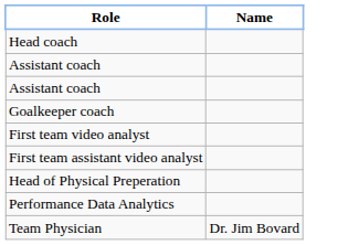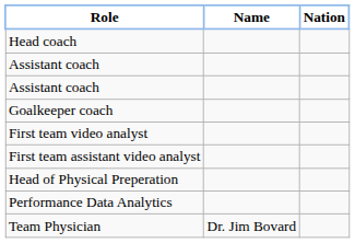+ column: Nation
